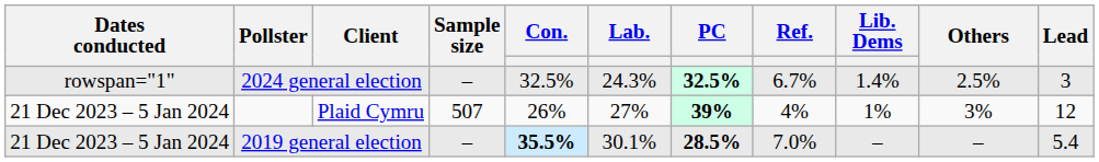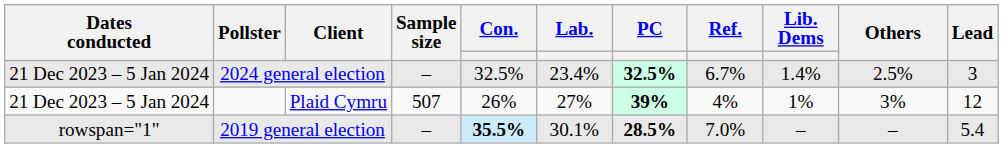2024 general election | Dates conducted: rowspan="1" -> 21 Dec 2023 – 5 Jan 2024
2024 general election | Lab.: 24.3% -> 23.4%
2019 general election | Dates conducted: 21 Dec 2023 – 5 Jan 2024 -> rowspan="1"
